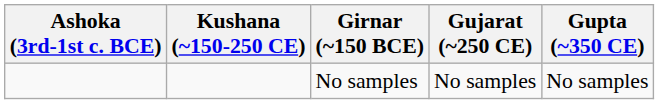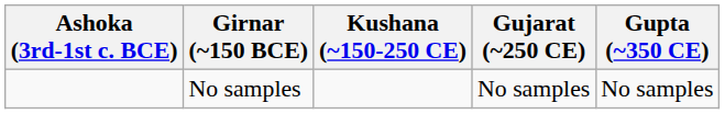columns swapped: Girnar (~150 BCE) <-> Kushana (~150-250 CE)
